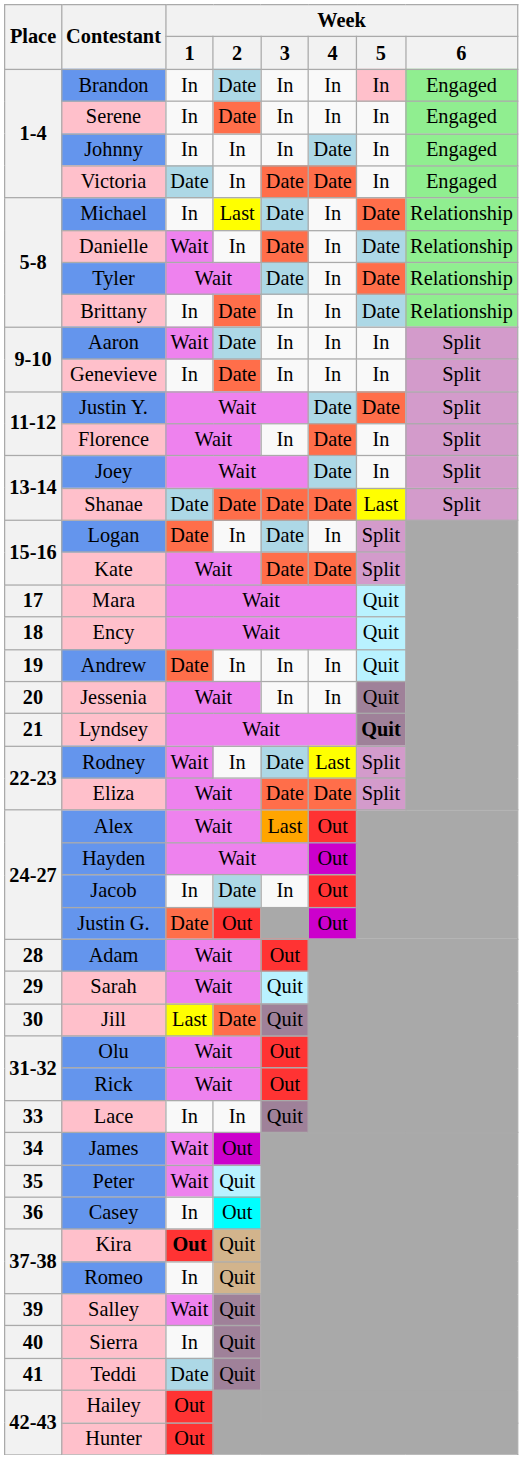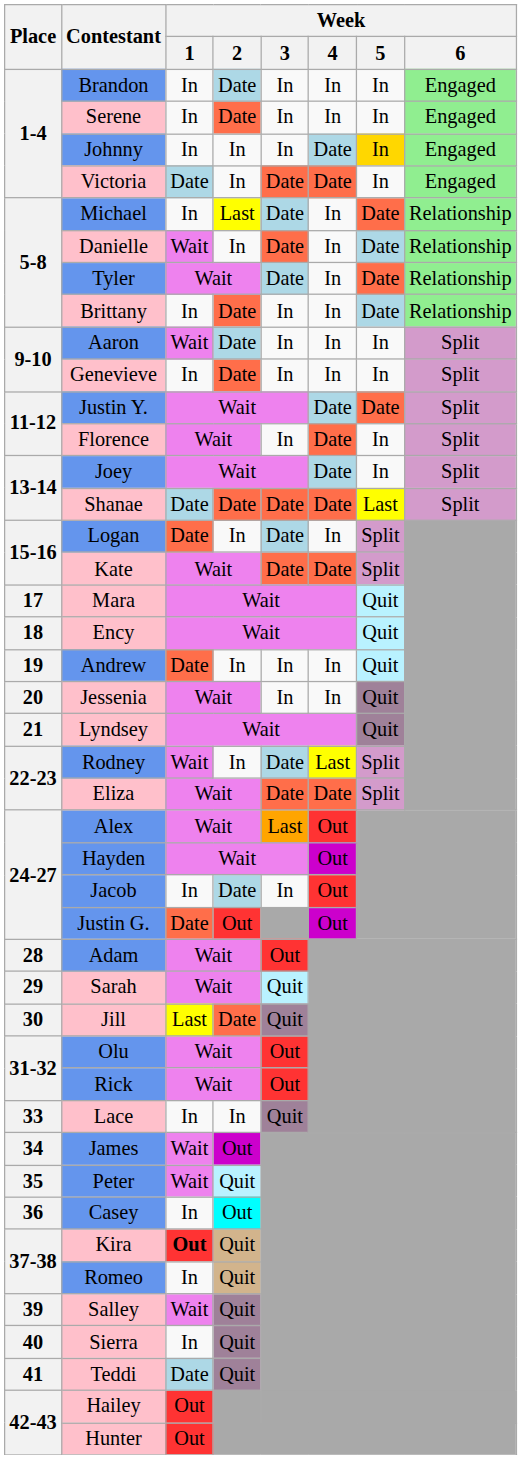Brandon | Week / 5: pink background -> no background
Johnny | Week / 5: no background -> gold background
Lyndsey | Week / 5: bold -> normal
